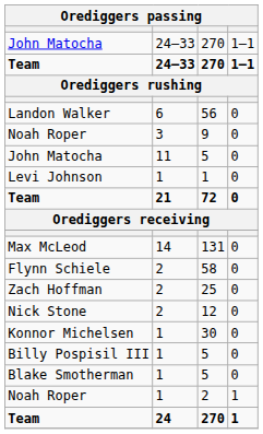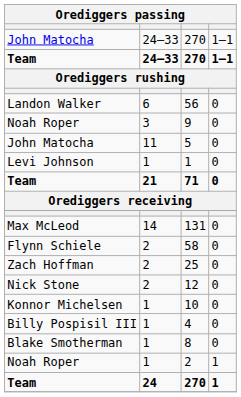Team / 21 | column 3: 72 -> 71
Konnor Michelsen | column 3: 30 -> 10
Billy Pospisil III | column 3: 5 -> 4
Blake Smotherman | column 3: 5 -> 8
